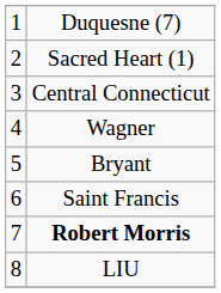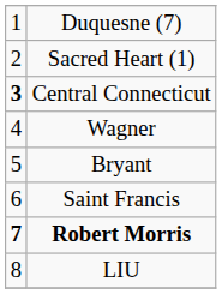Central Connecticut | column 1: normal -> bold
Robert Morris | column 1: normal -> bold
